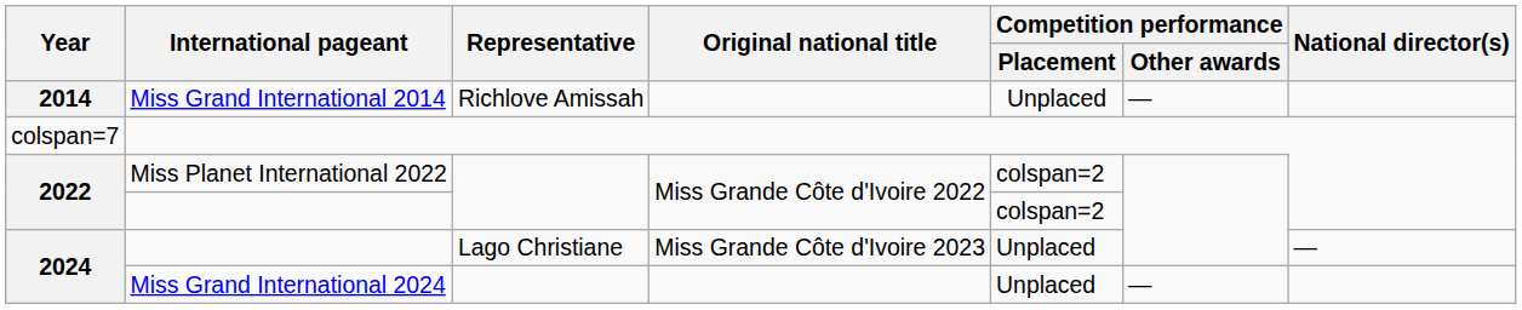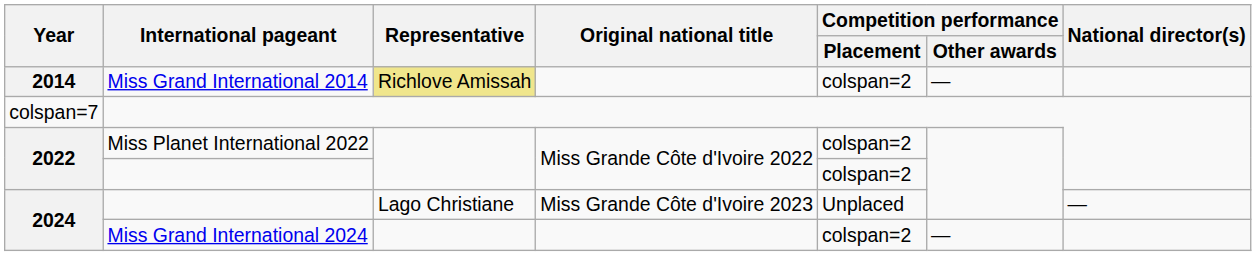2014 | Representative: no background -> khaki background
2014 | Competition performance / Placement: Unplaced -> colspan=2
2024 / Miss Grand International 2024 | Competition performance / Placement: Unplaced -> colspan=2
